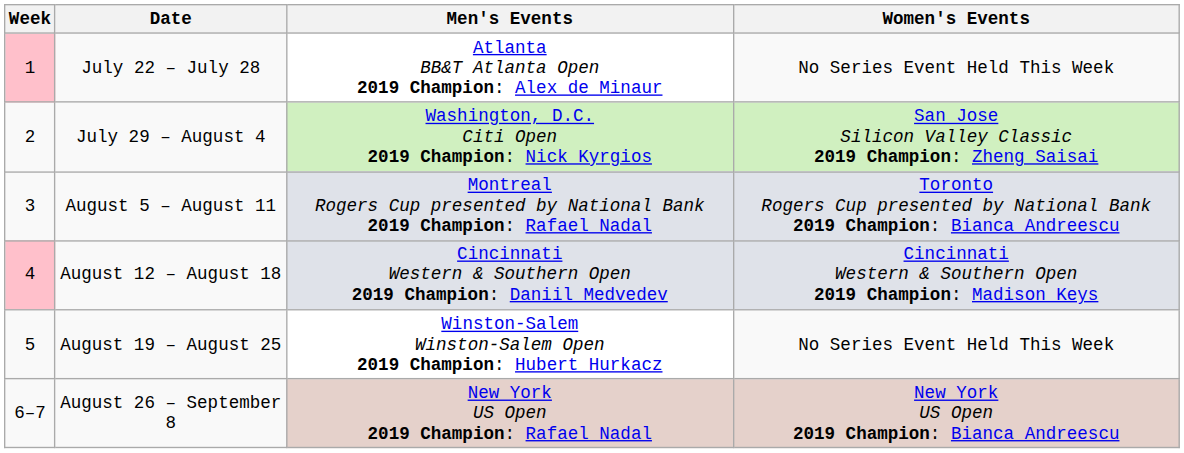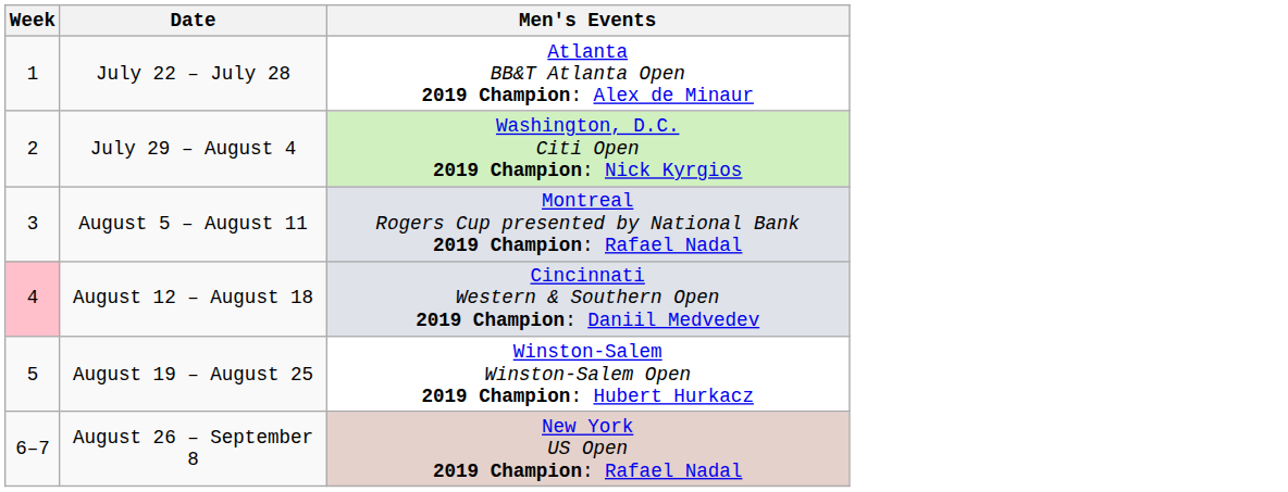- column: Women's Events | No Series Event Held This Week | San Jose Silicon Valley Classic 2019 Champion: Zheng Saisai | Toronto Rogers Cup presented by National Bank 2019 Champion: Bianca Andreescu | Cincinnati Western & Southern Open 2019 Champion: Madison Keys | No Series Event Held This Week | New York US Open 2019 Champion: Bianca Andreescu
July 22 – July 28 | Week: pink background -> no background
